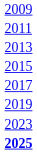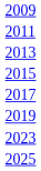2025 | column 1: bold -> normal
